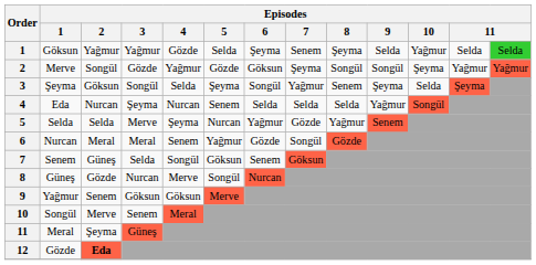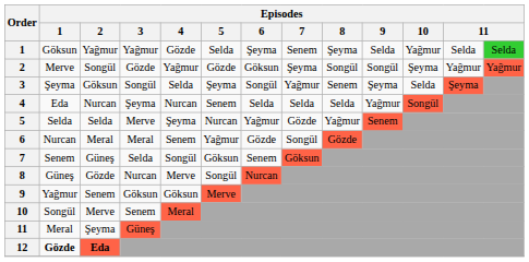12 | Episodes / 1: normal -> bold
